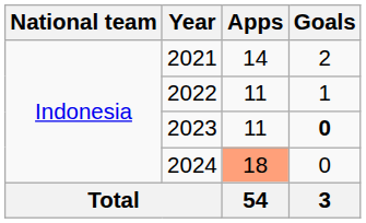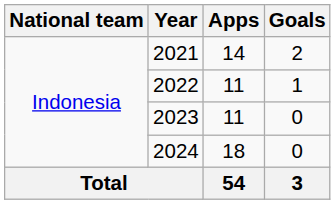2023 | Goals: bold -> normal
2024 | Apps: lightsalmon background -> no background
